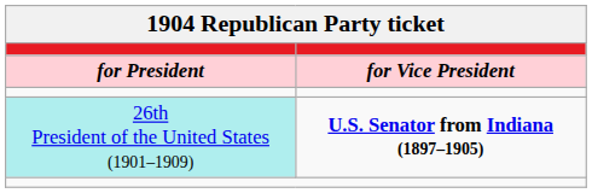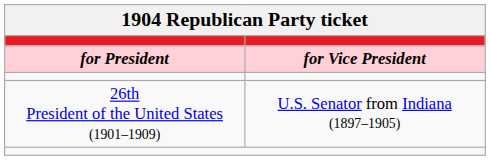26th President of the United States (1901–1909) | column 1: paleturquoise background -> no background
26th President of the United States (1901–1909) | column 2: bold -> normal
